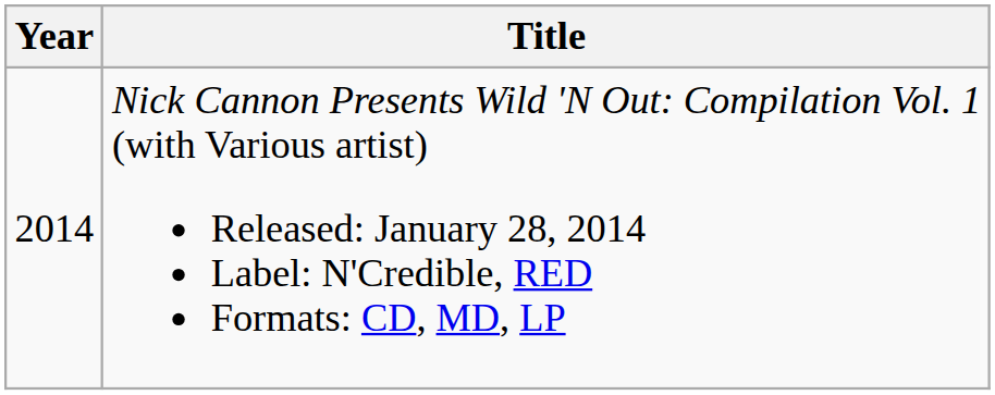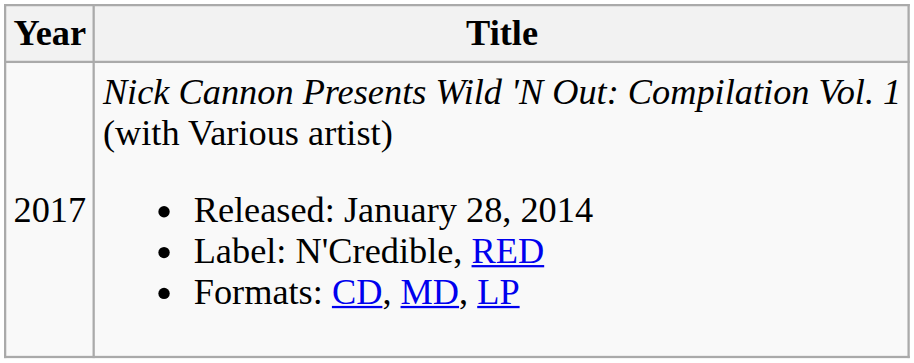row 2 | Year: 2014 -> 2017
